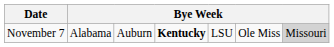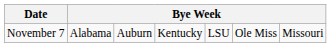November 7 | column 4: bold -> normal
November 7 | column 7: lightgrey background -> no background
